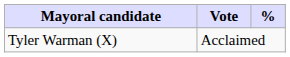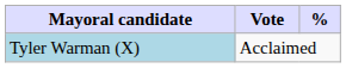Tyler Warman (X) | Mayoral candidate: no background -> lightblue background
